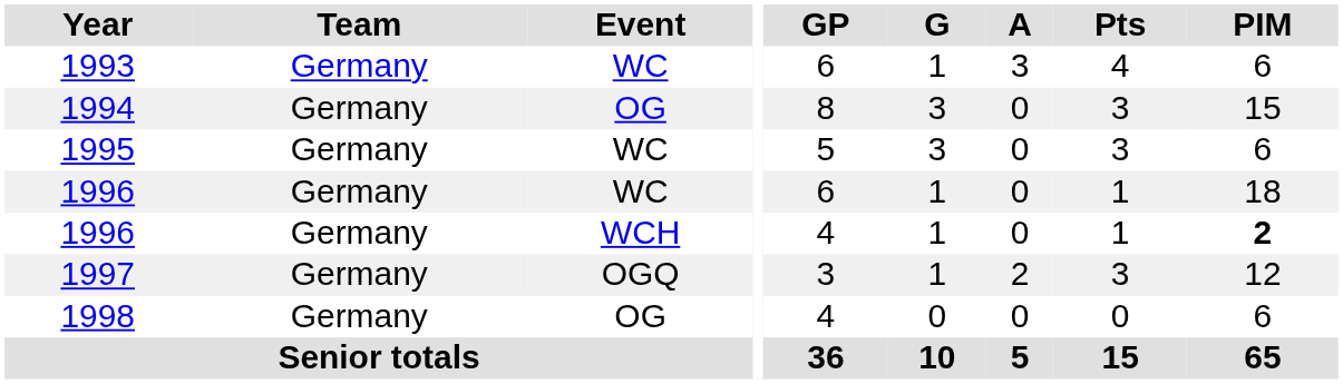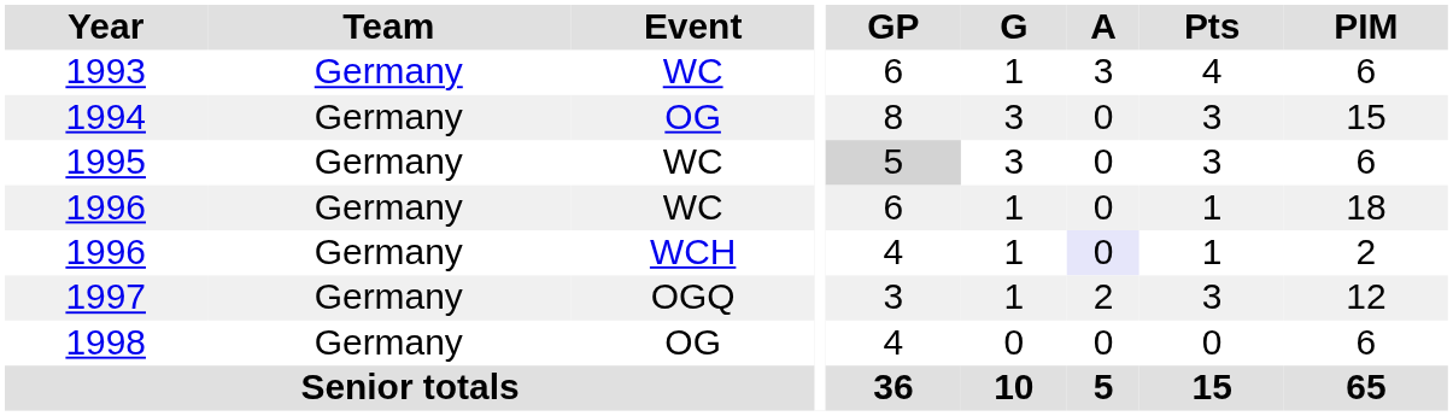1995 | GP: no background -> lightgrey background
1996 / WCH | A: no background -> lavender background
1996 / WCH | PIM: bold -> normal
